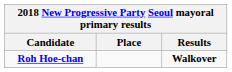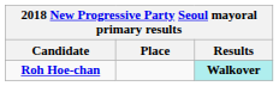Roh Hoe-chan | Results: no background -> paleturquoise background
